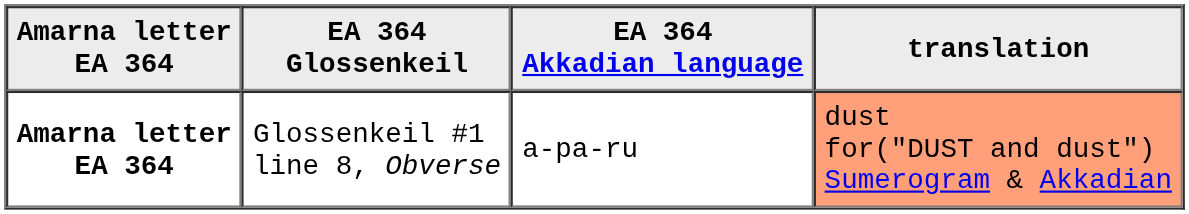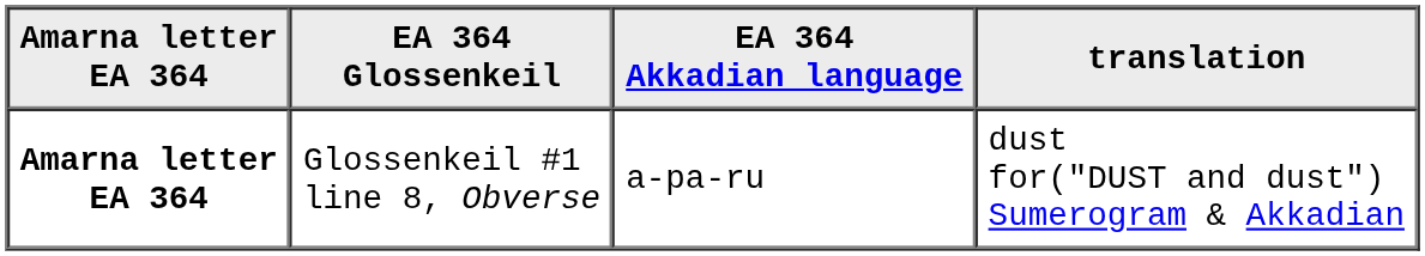row 2 | translation: lightsalmon background -> no background
